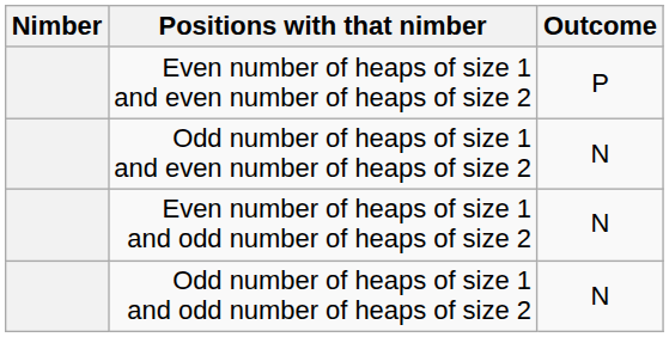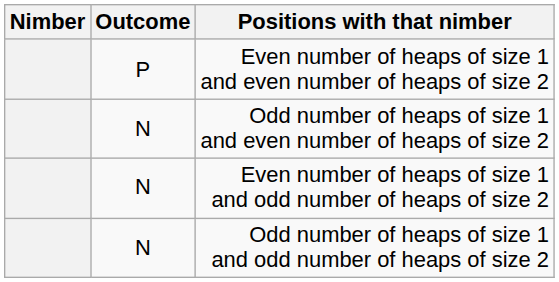columns swapped: Outcome <-> Positions with that nimber
